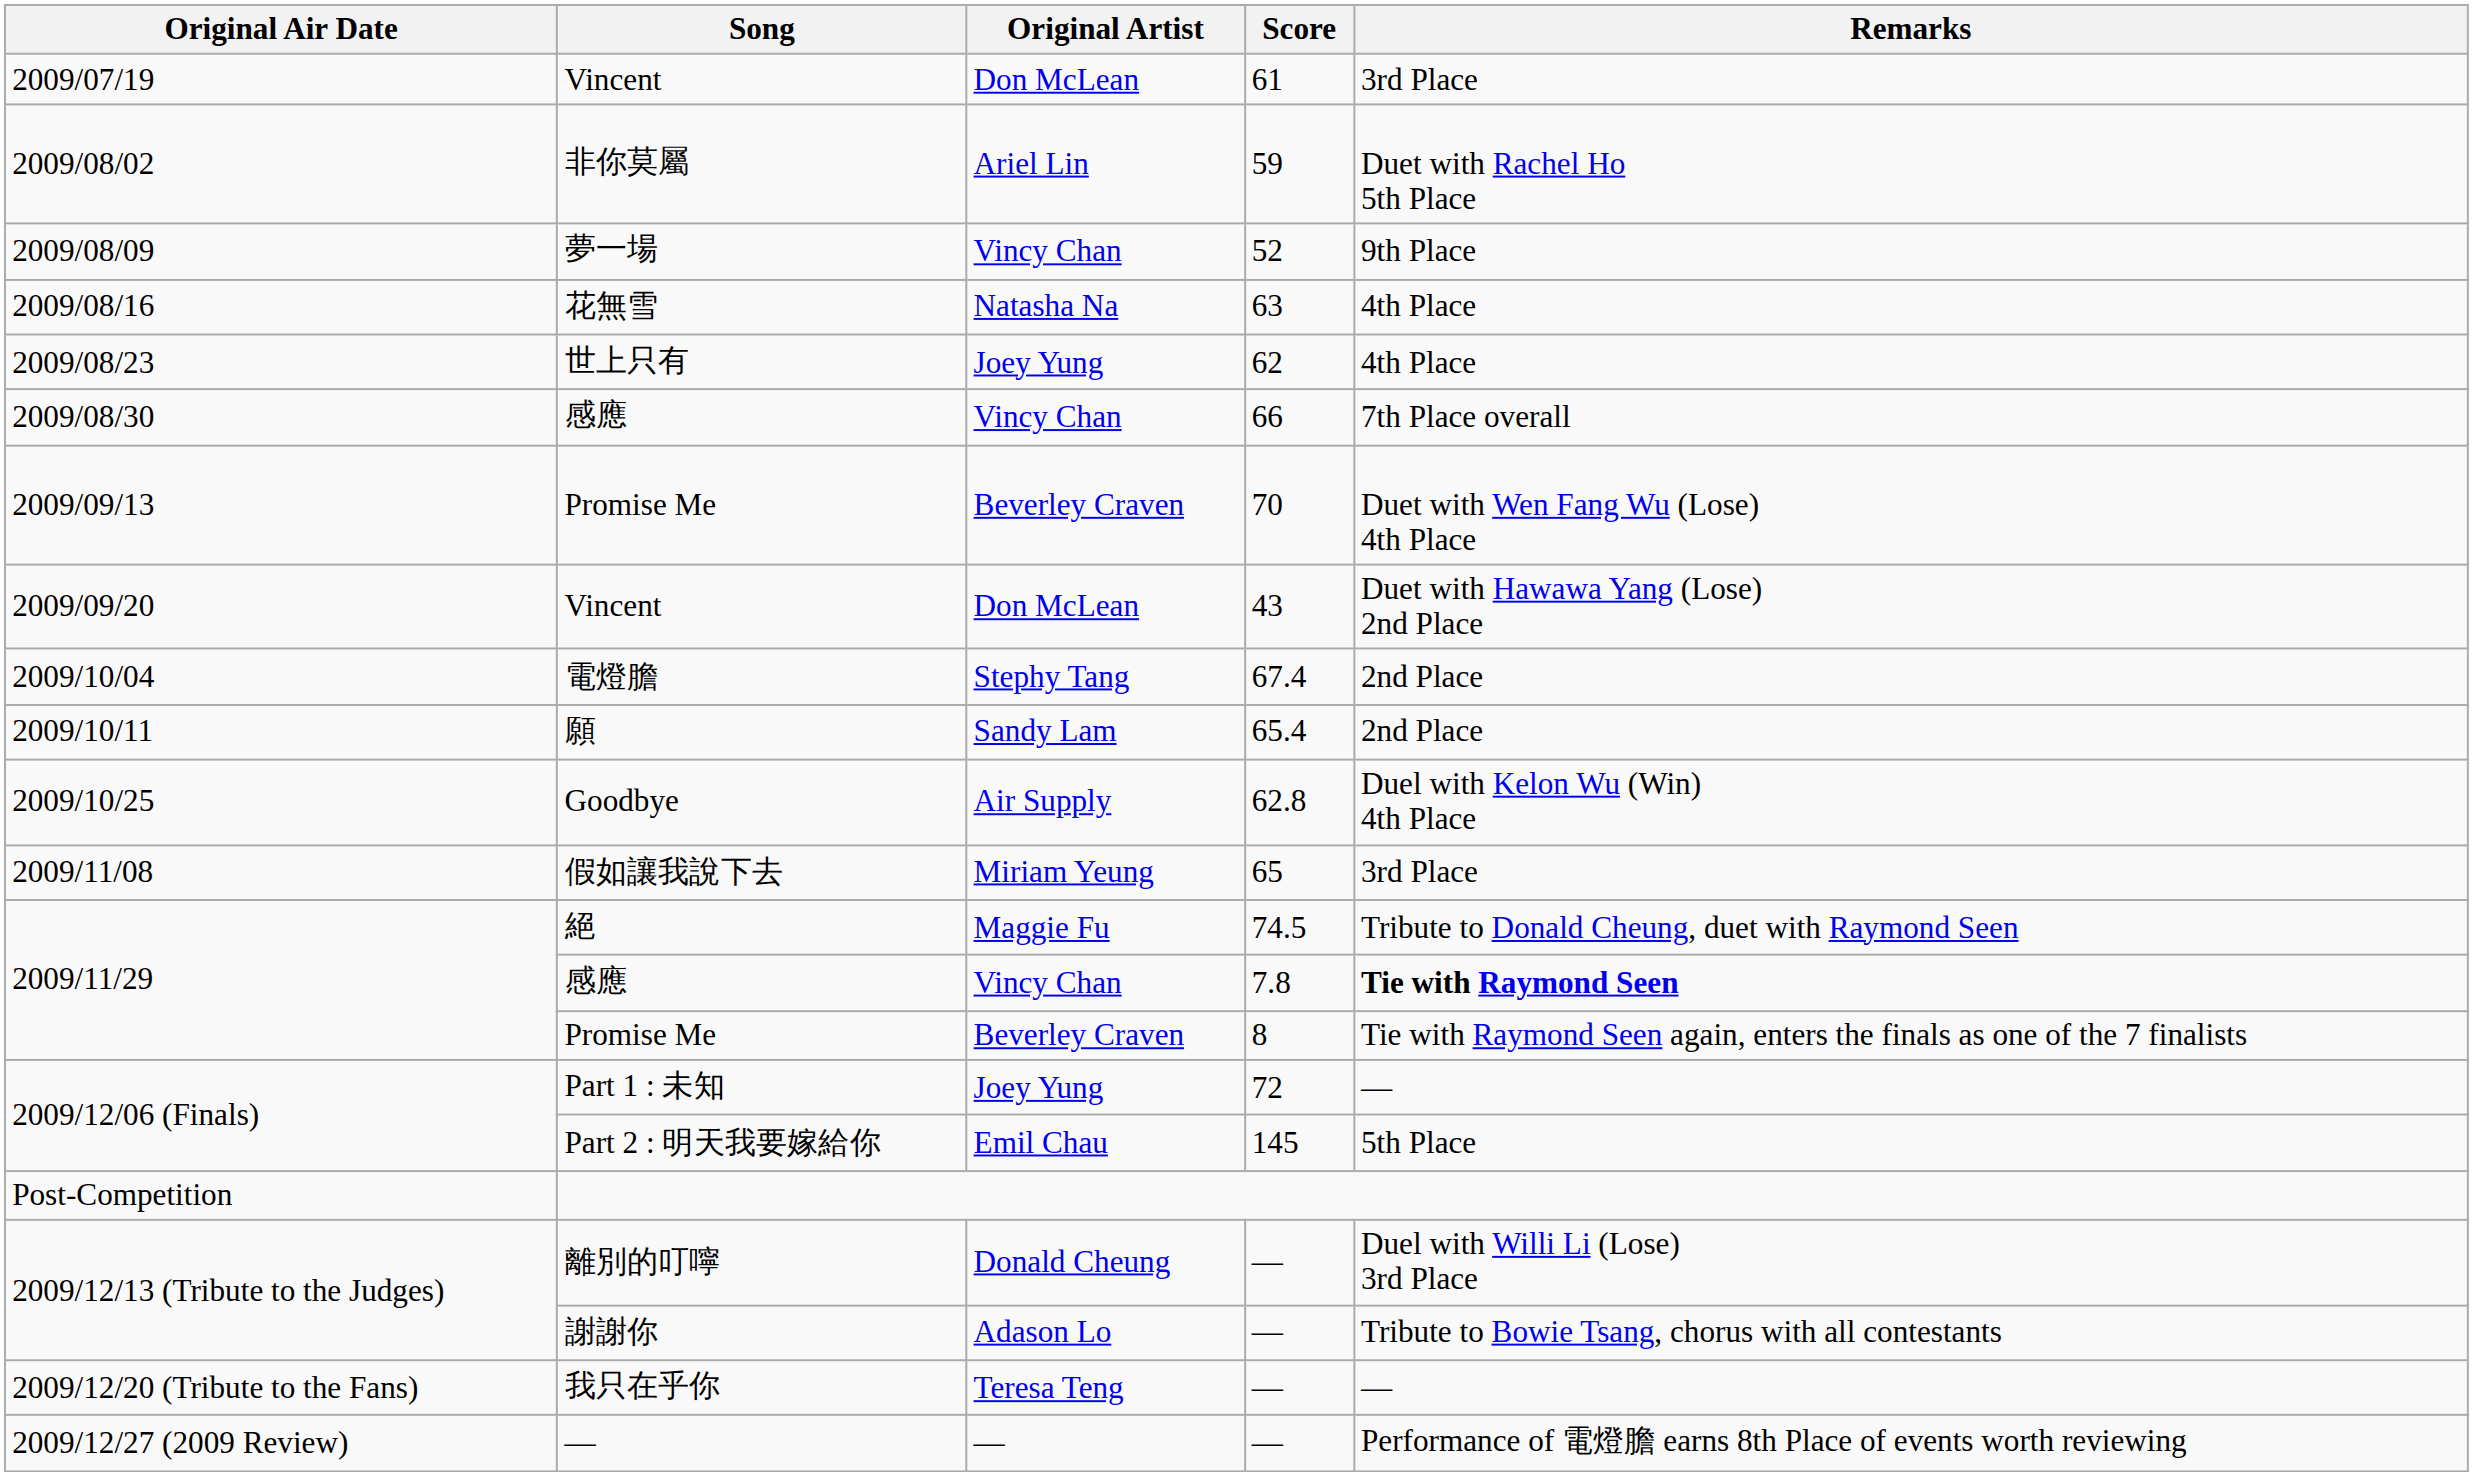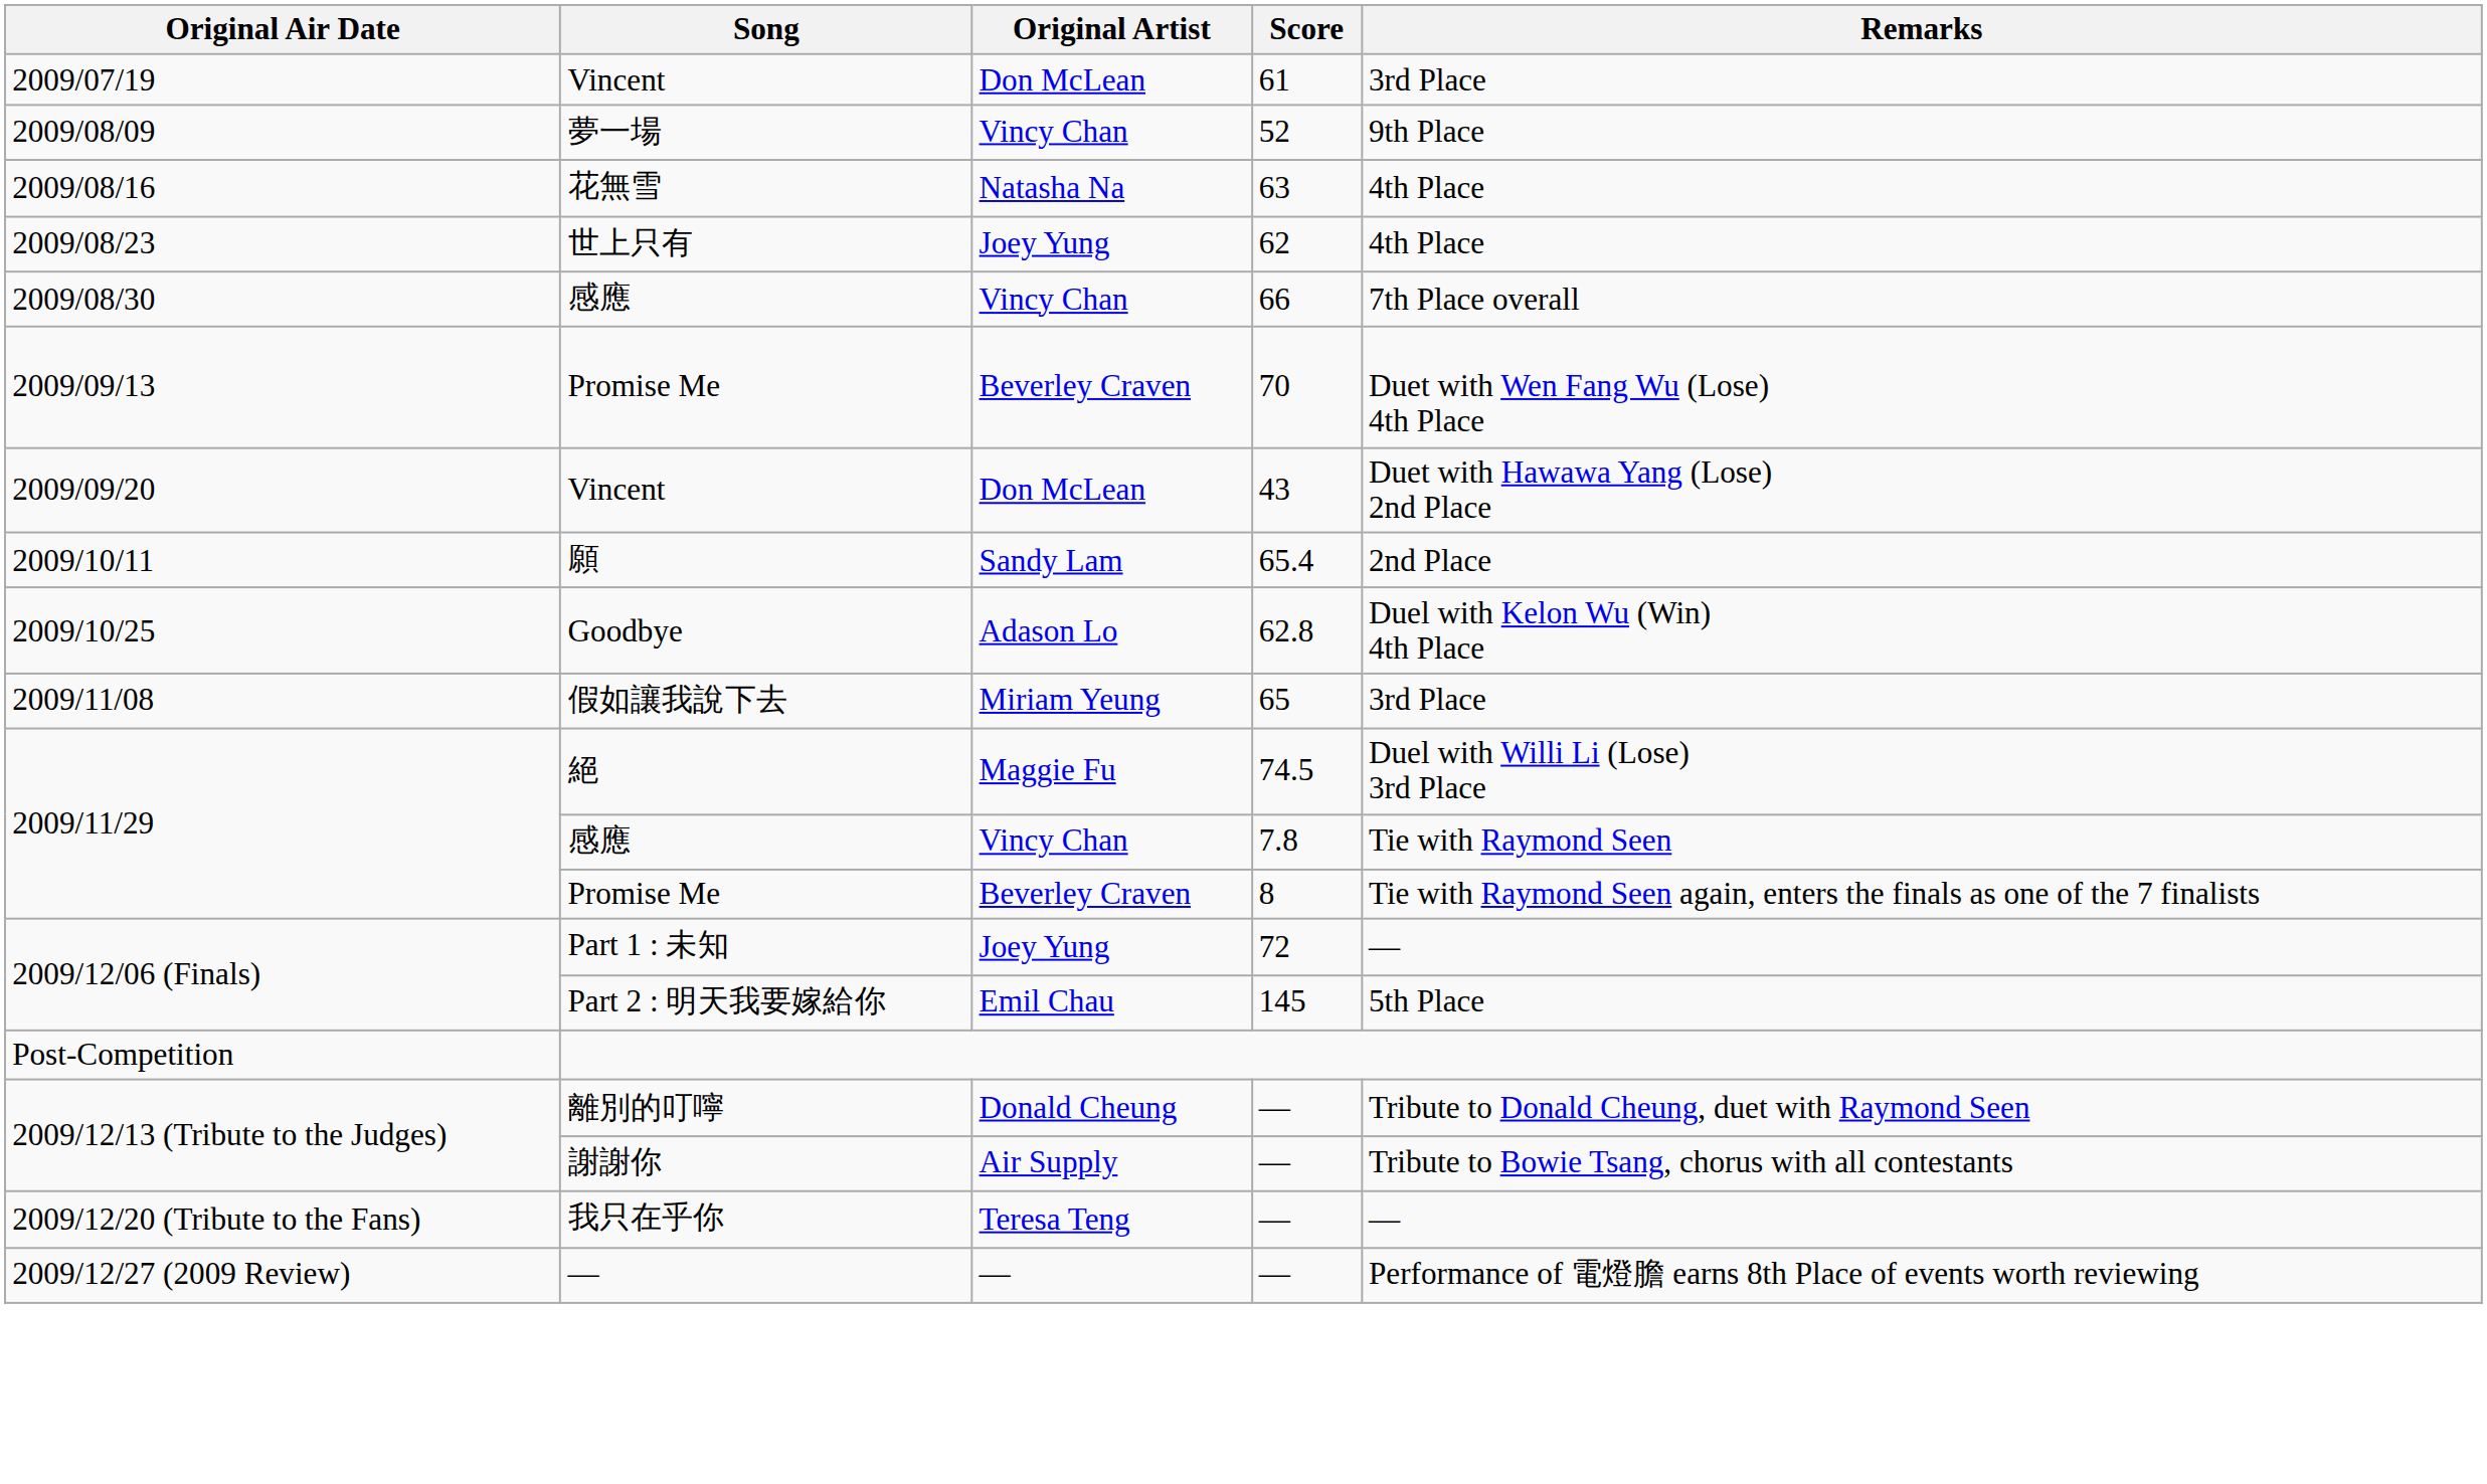- row: 2009/08/02 | 非你莫屬 | Ariel Lin | 59 | Duet with Rachel Ho 5th Place
- row: 2009/10/04 | 電燈膽 | Stephy Tang | 67.4 | 2nd Place
Goodbye | Original Artist: Air Supply -> Adason Lo
絕 | Remarks: Tribute to Donald Cheung, duet with Raymond Seen -> Duel with Willi Li (Lose) 3rd Place
感應 / 7.8 | Remarks: bold -> normal
離別的叮嚀 | Remarks: Duel with Willi Li (Lose) 3rd Place -> Tribute to Donald Cheung, duet with Raymond Seen
謝謝你 | Original Artist: Adason Lo -> Air Supply
